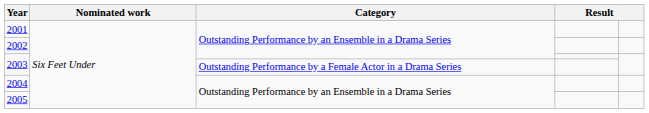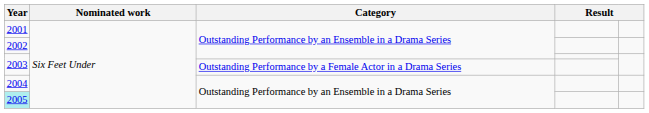2005 | Year: no background -> paleturquoise background
